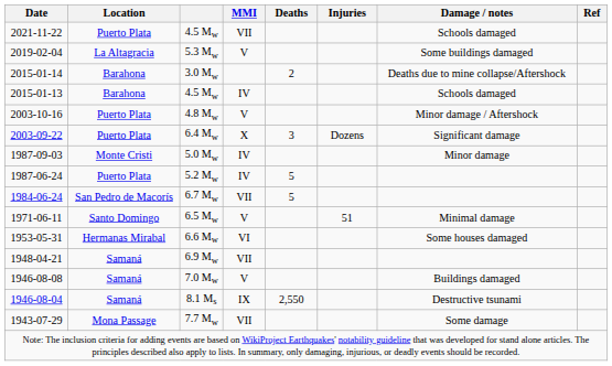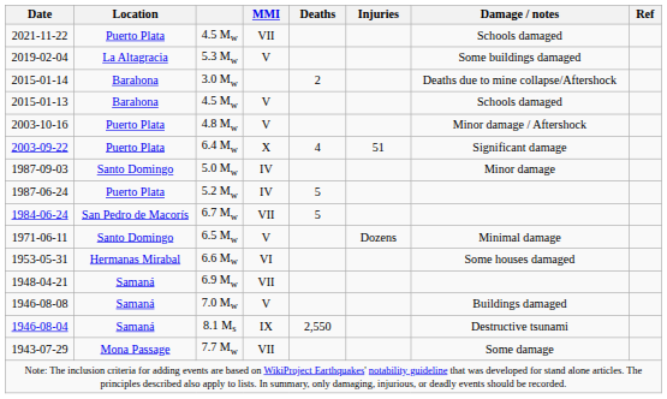2015-01-13 / 4.5 Mw | MMI: IV -> V
6.4 Mw | Deaths: 3 -> 4
6.4 Mw | Injuries: Dozens -> 51
5.0 Mw | Location: Monte Cristi -> Santo Domingo
6.5 Mw | Injuries: 51 -> Dozens
